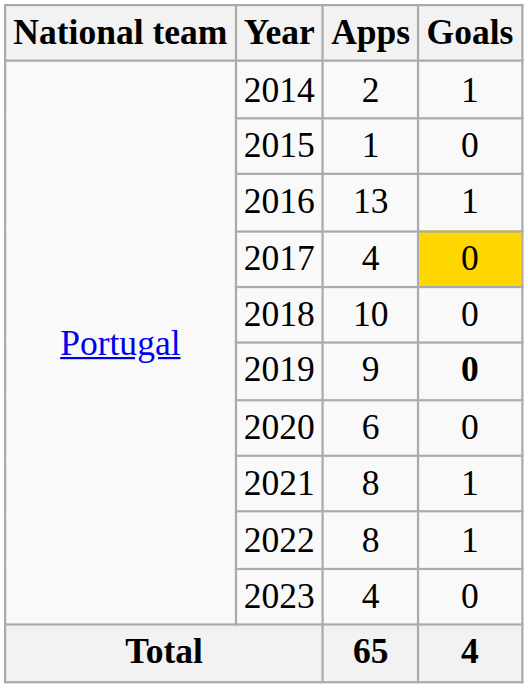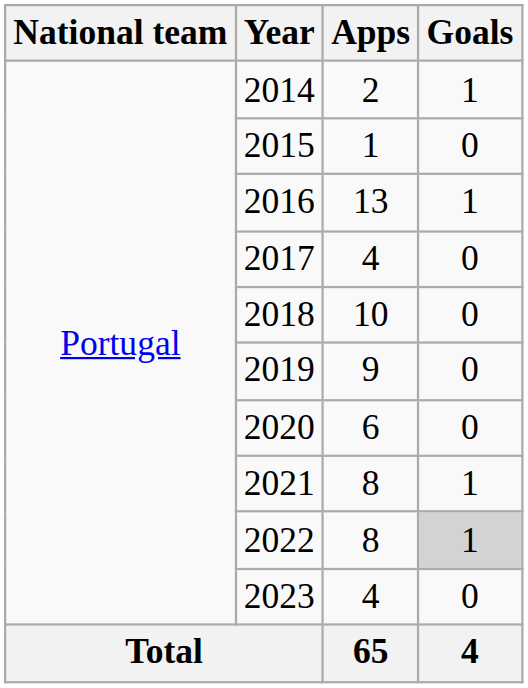2017 | Goals: gold background -> no background
2019 | Goals: bold -> normal
2022 | Goals: no background -> lightgrey background
